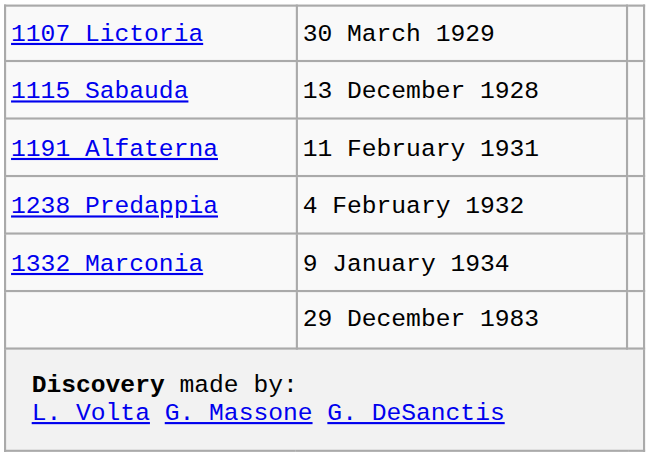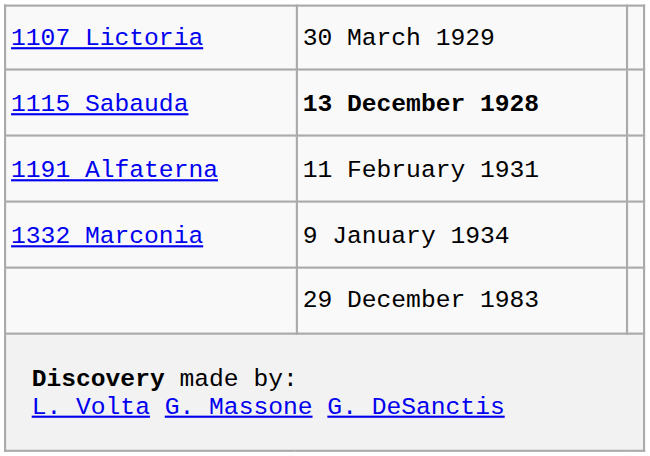1115 Sabauda | column 2: normal -> bold
- row: 1238 Predappia | 4 February 1932
